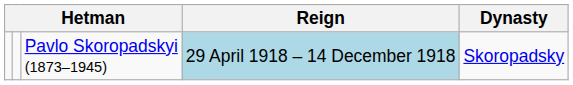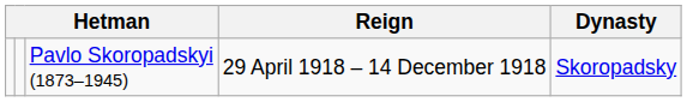Pavlo Skoropadskyi (1873–1945) | Reign: lightblue background -> no background
